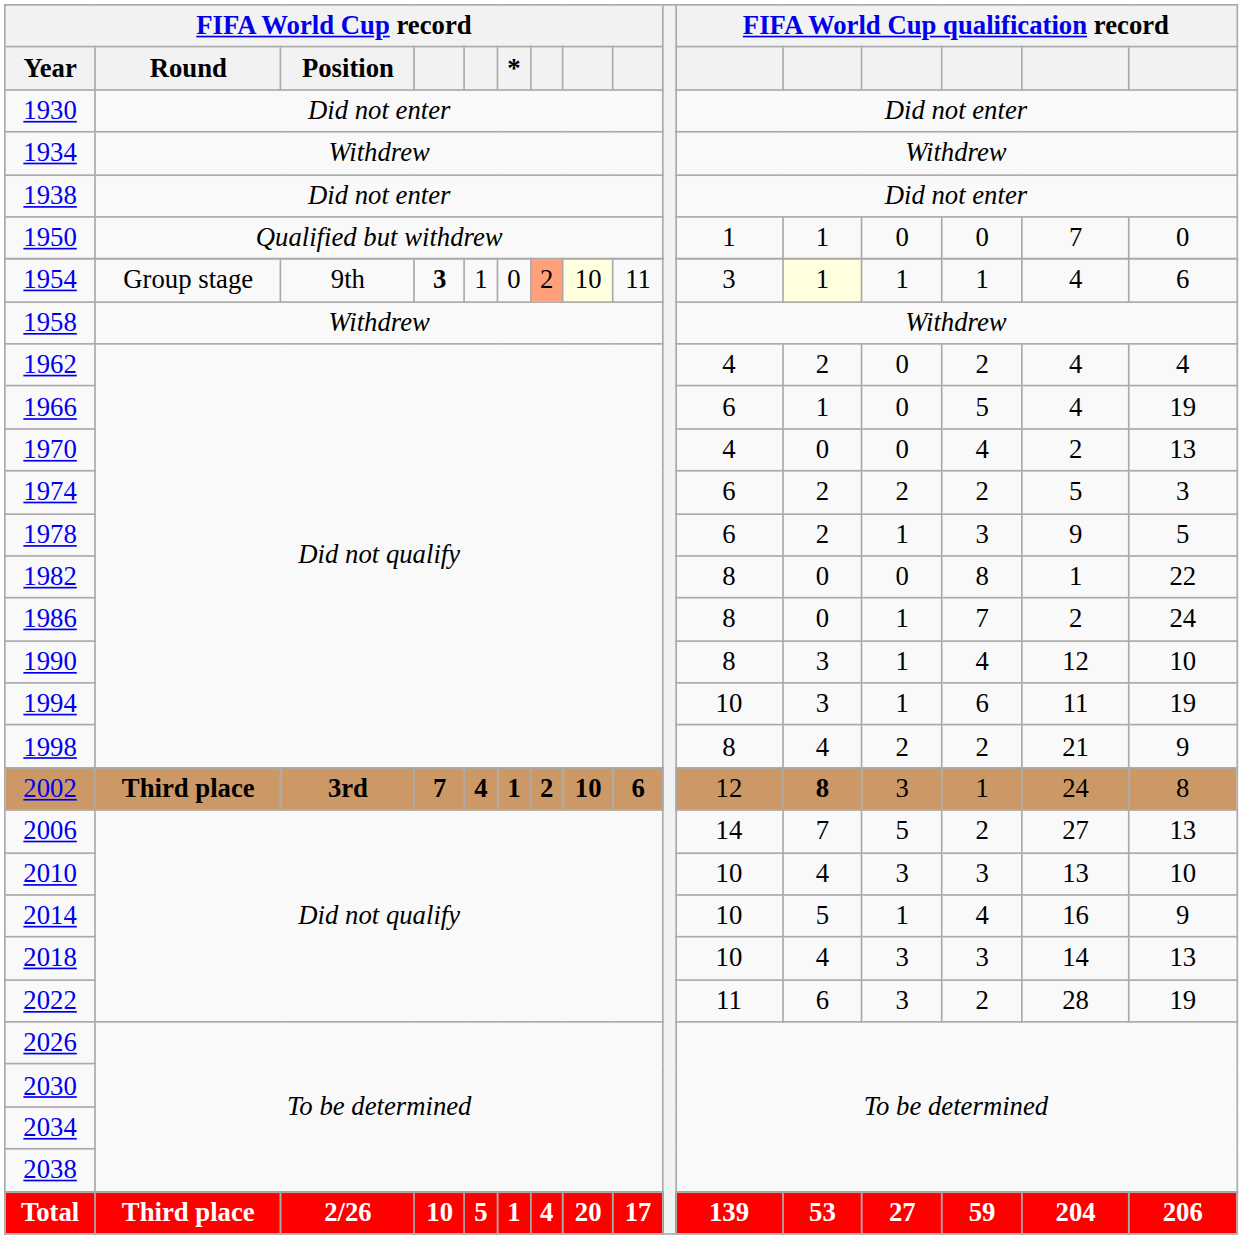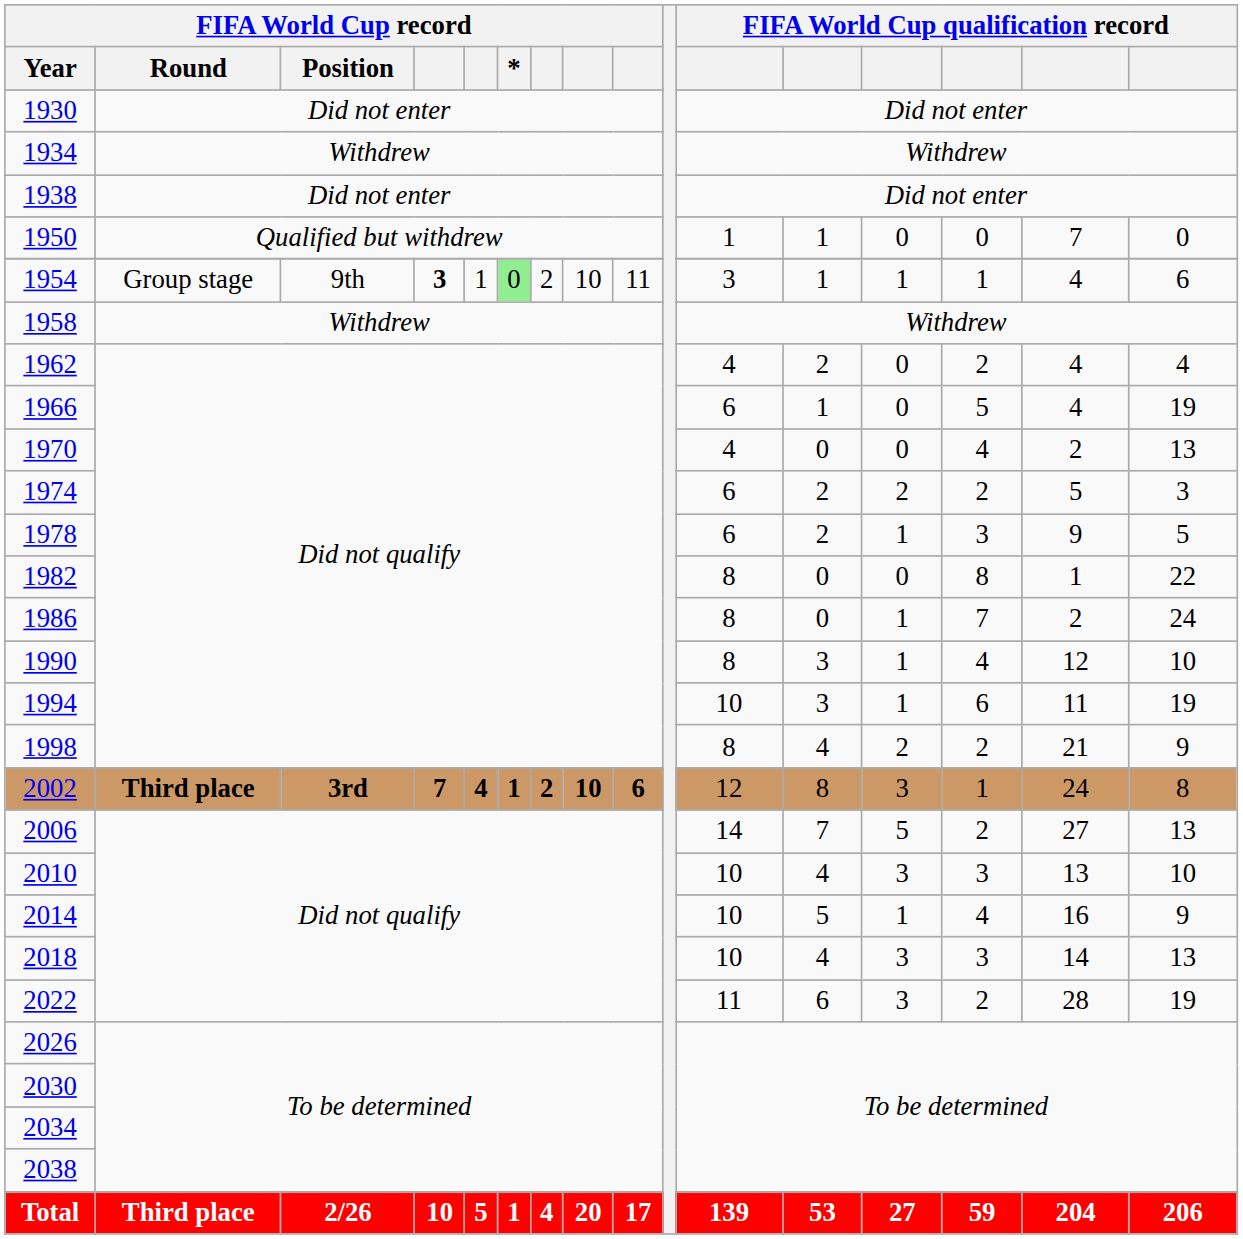1954 | FIFA World Cup record / *: no background -> lightgreen background
1954 | column 7: lightsalmon background -> no background
1954 | column 8: lightyellow background -> no background
1954 | column 12: lightyellow background -> no background
2002 | column 12: bold -> normal
